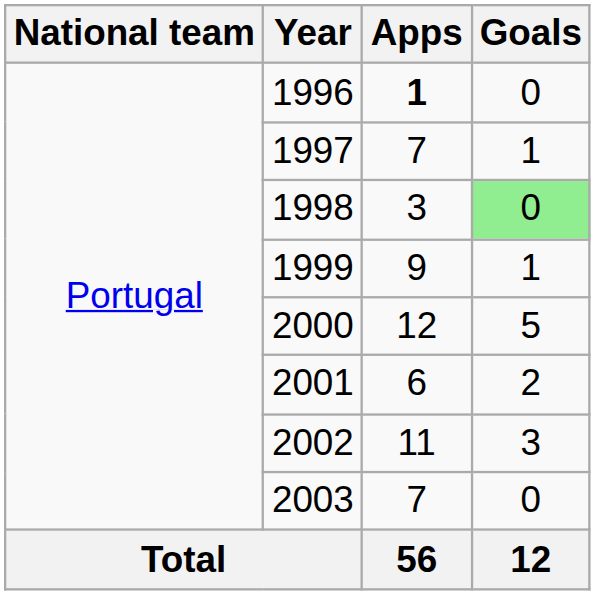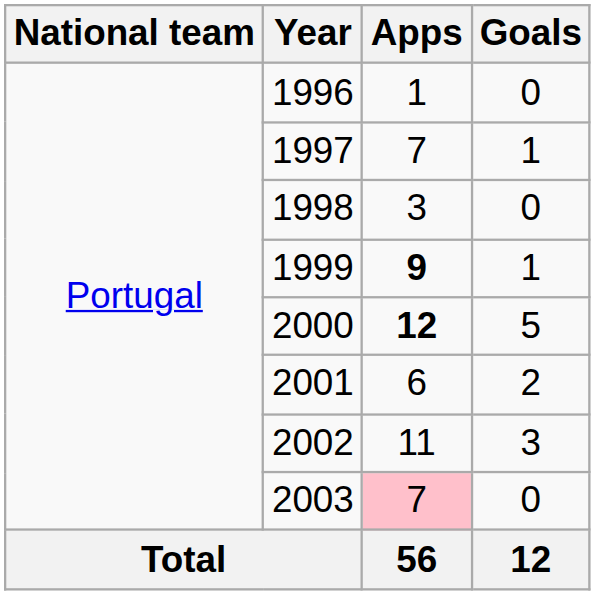1996 | Apps: bold -> normal
1998 | Goals: lightgreen background -> no background
1999 | Apps: normal -> bold
2000 | Apps: normal -> bold
2003 | Apps: no background -> pink background
